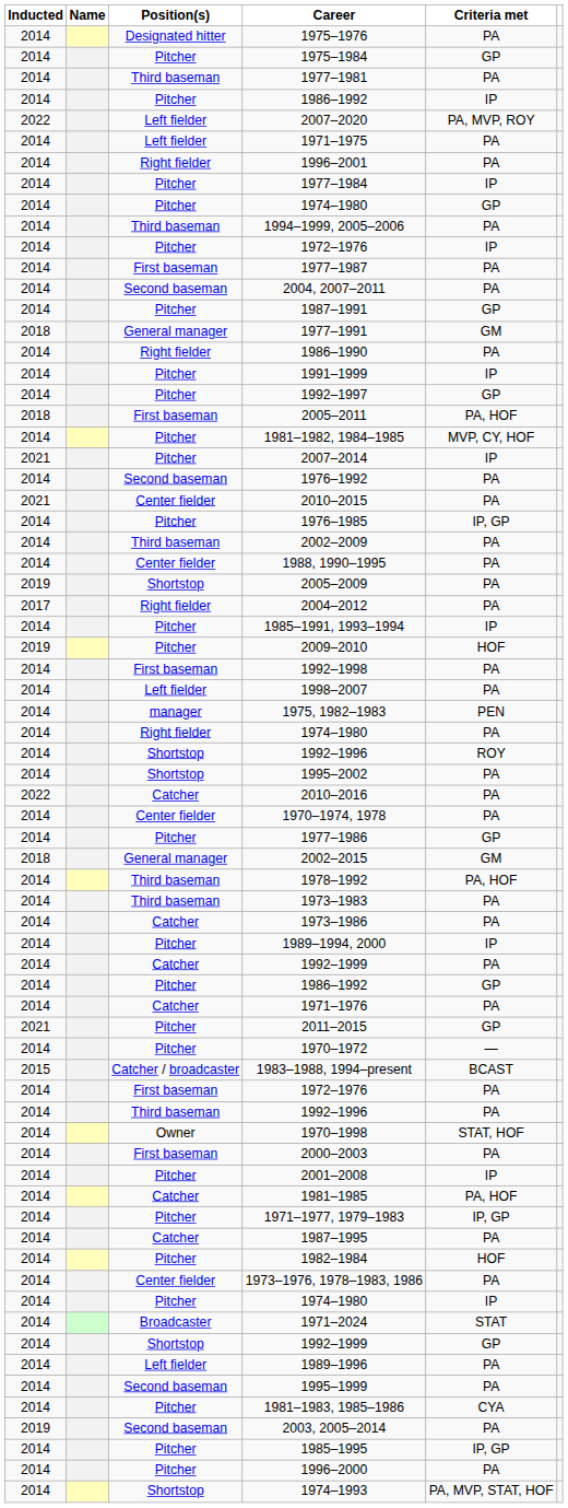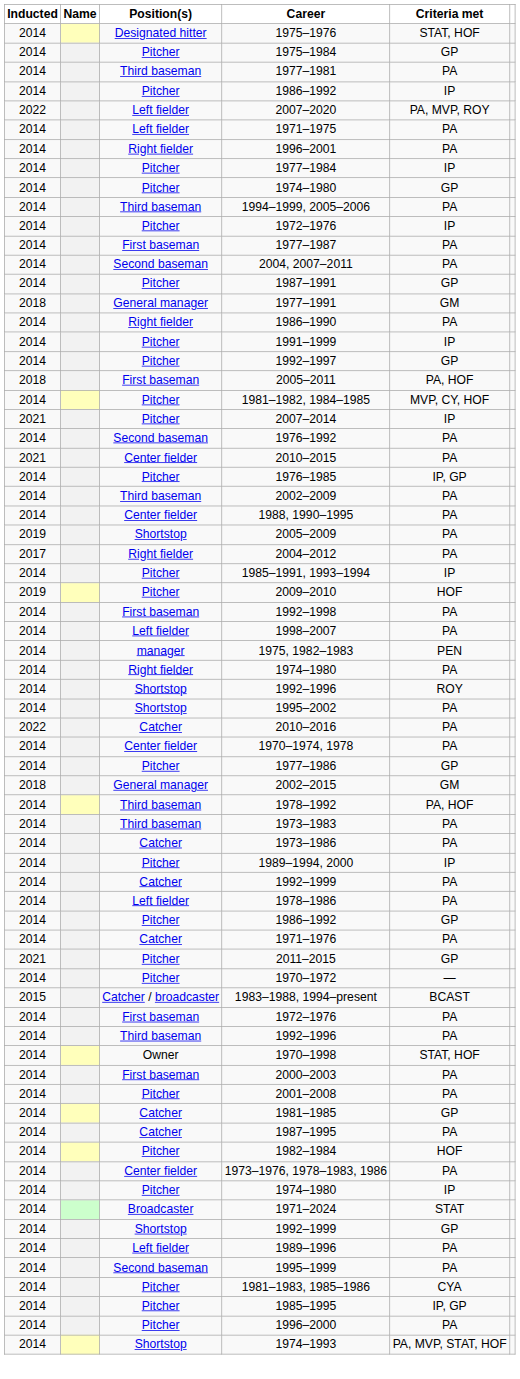1975–1976 | Criteria met: PA -> STAT, HOF
+ row: 2014 | Left fielder | 1978–1986 | PA
2001–2008 | Criteria met: IP -> PA
1981–1985 | Criteria met: PA, HOF -> GP
- row: 2014 | Pitcher | 1971–1977, 1979–1983 | IP, GP
- row: 2019 | Second baseman | 2003, 2005–2014 | PA
